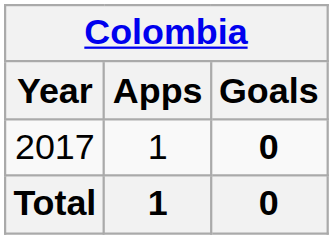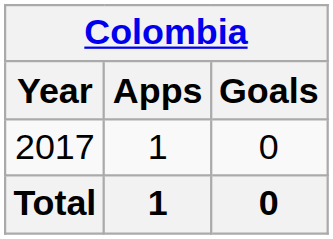2017 | Goals: bold -> normal
